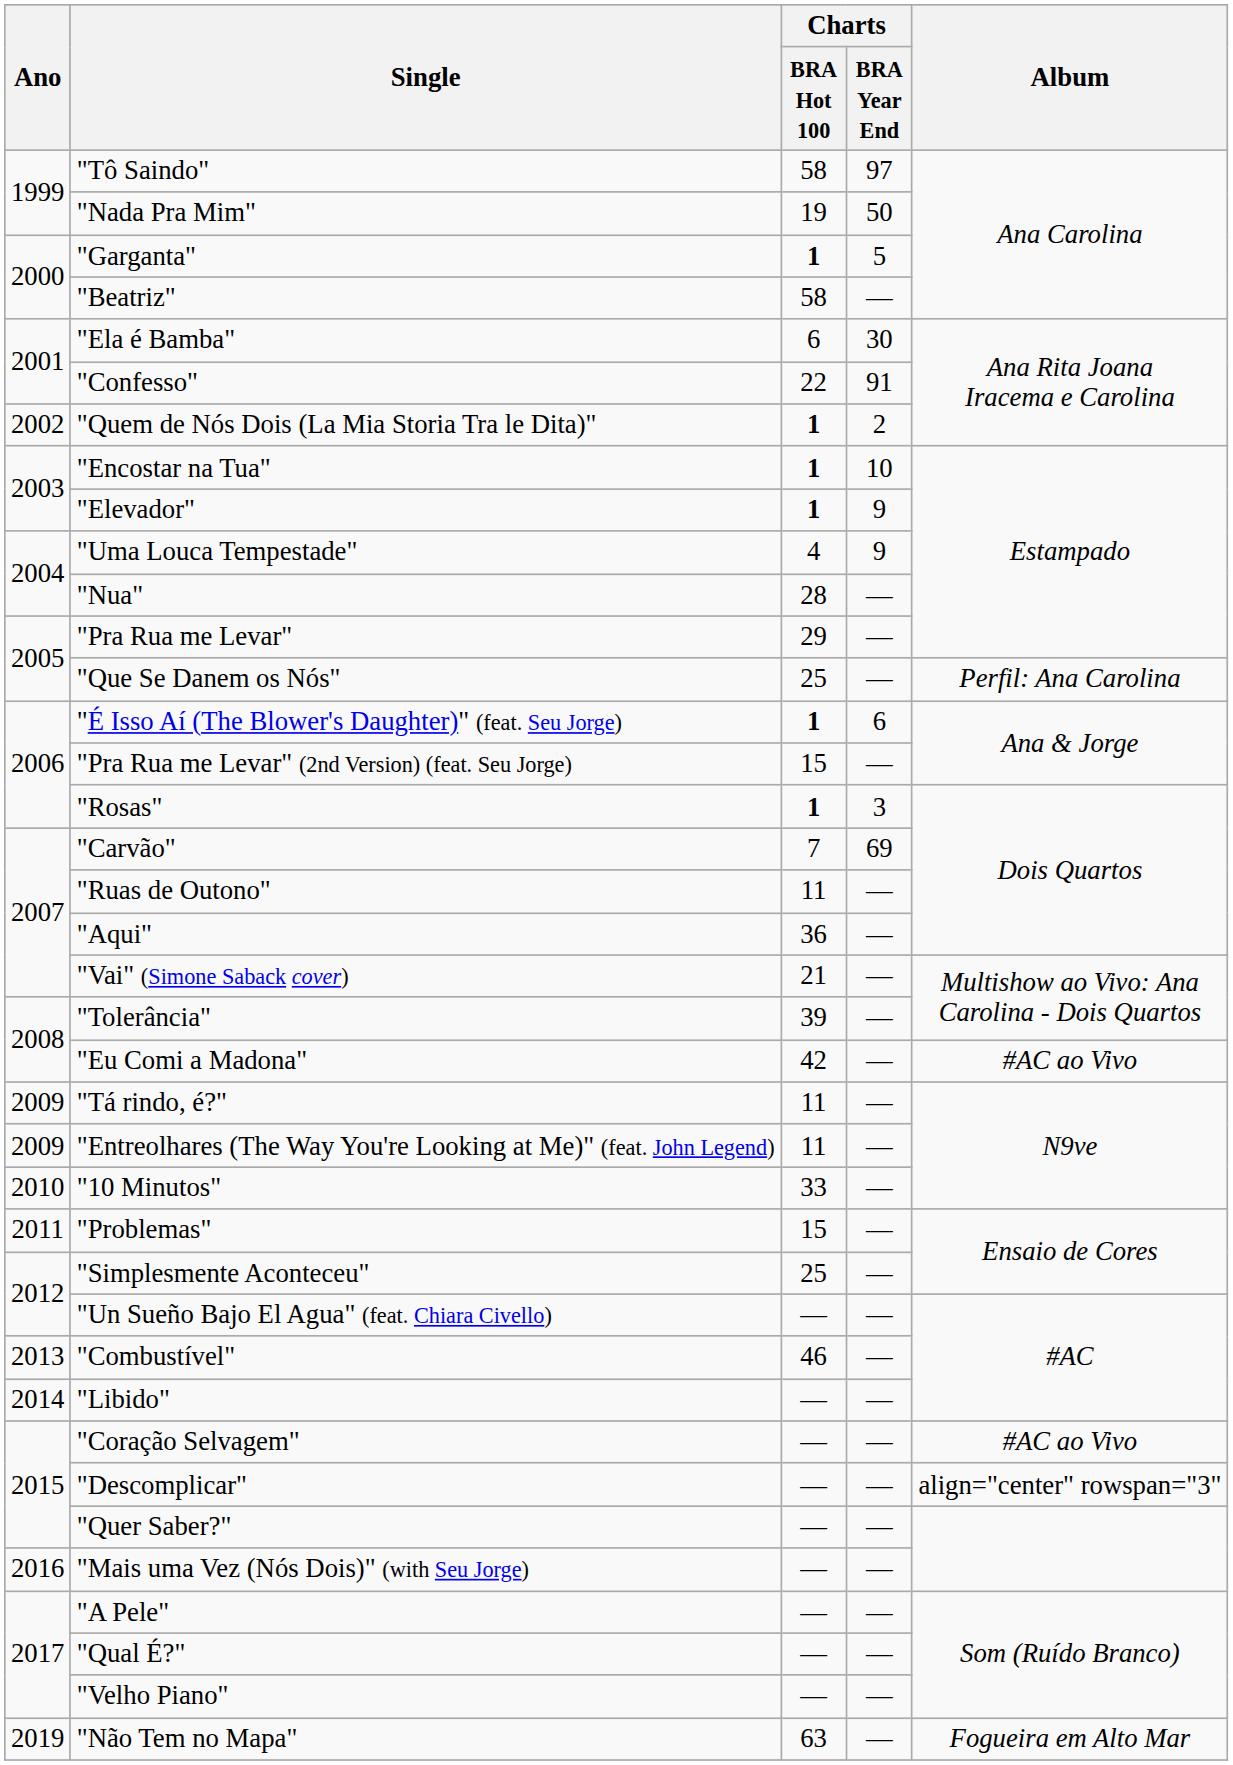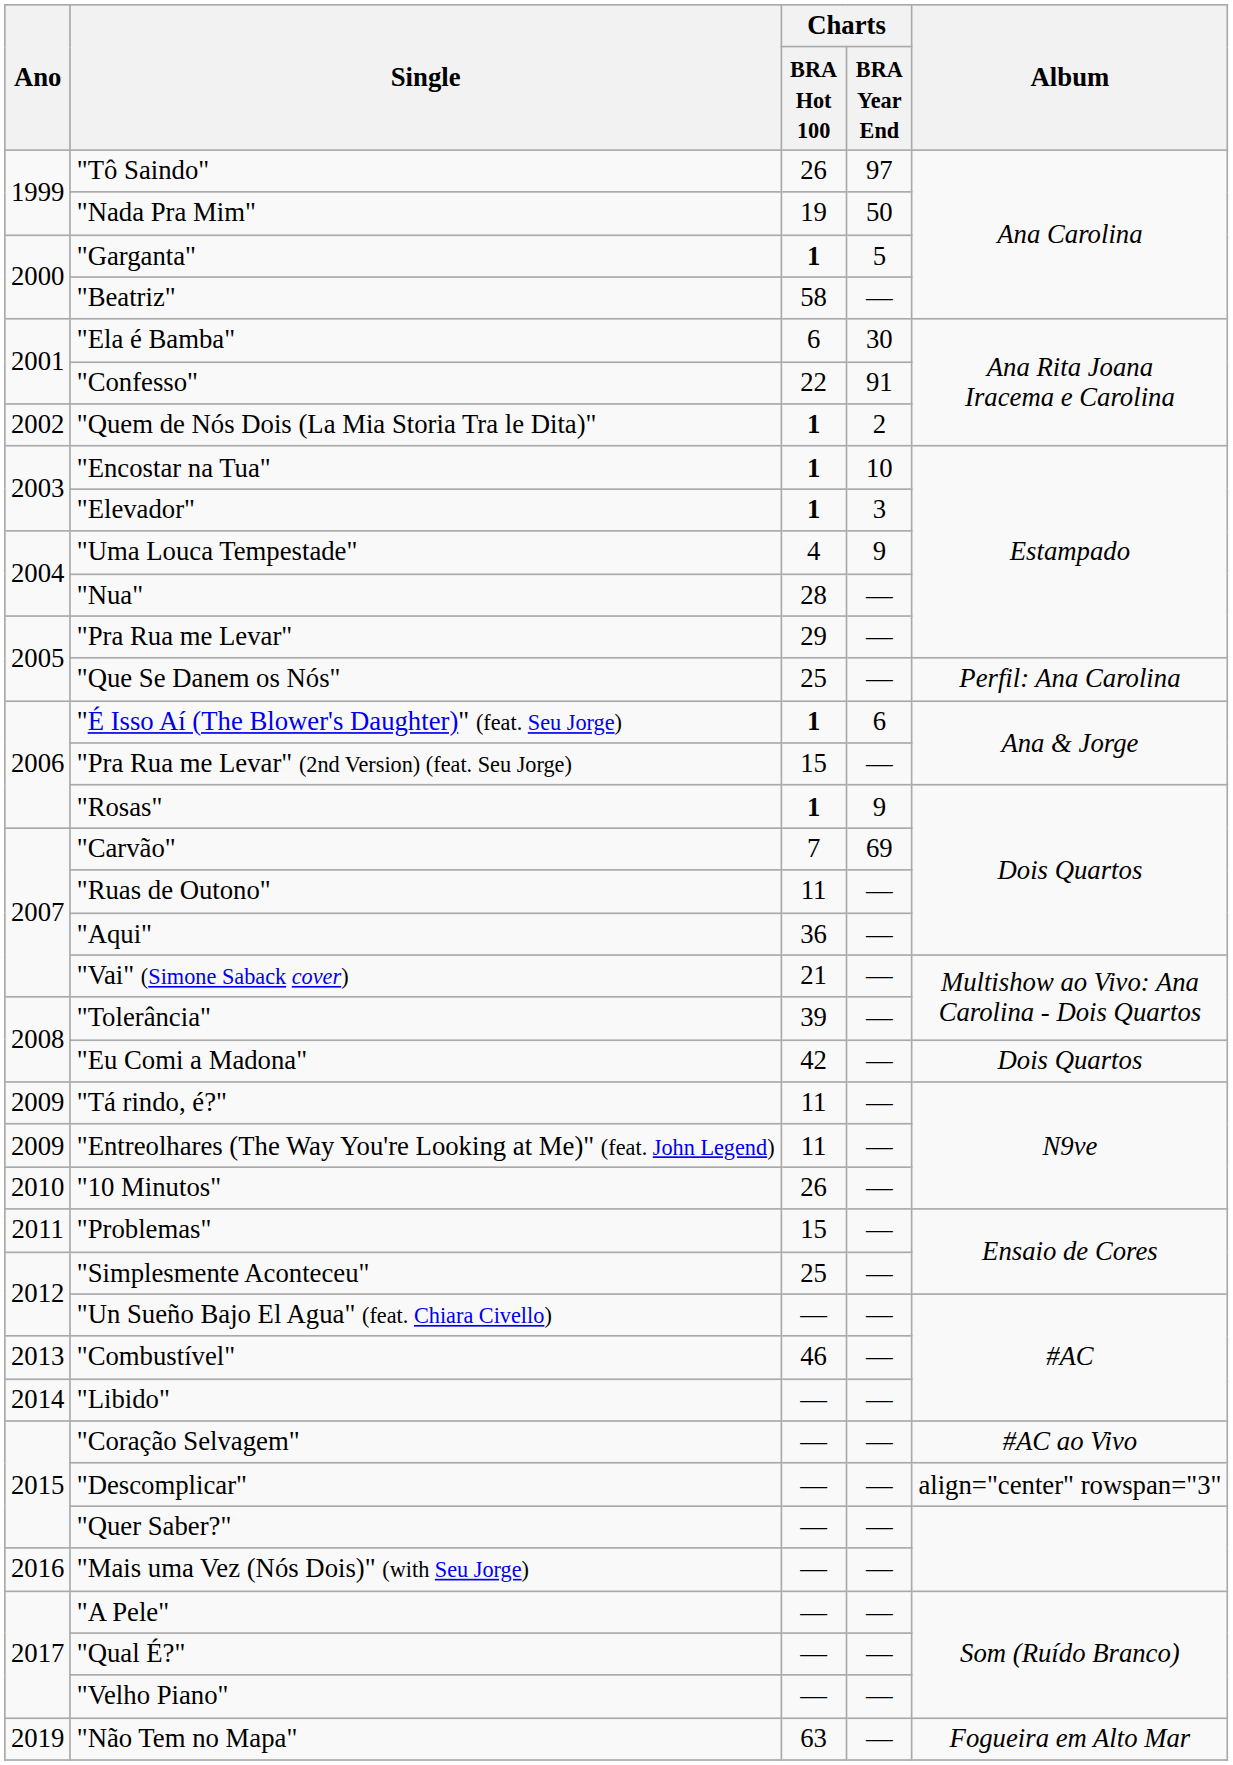"Tô Saindo" | Charts / BRA Hot 100: 58 -> 26
"Elevador" | Charts / BRA Year End: 9 -> 3
"Rosas" | Charts / BRA Year End: 3 -> 9
"Eu Comi a Madona" | Album: #AC ao Vivo -> Dois Quartos
"10 Minutos" | Charts / BRA Hot 100: 33 -> 26
